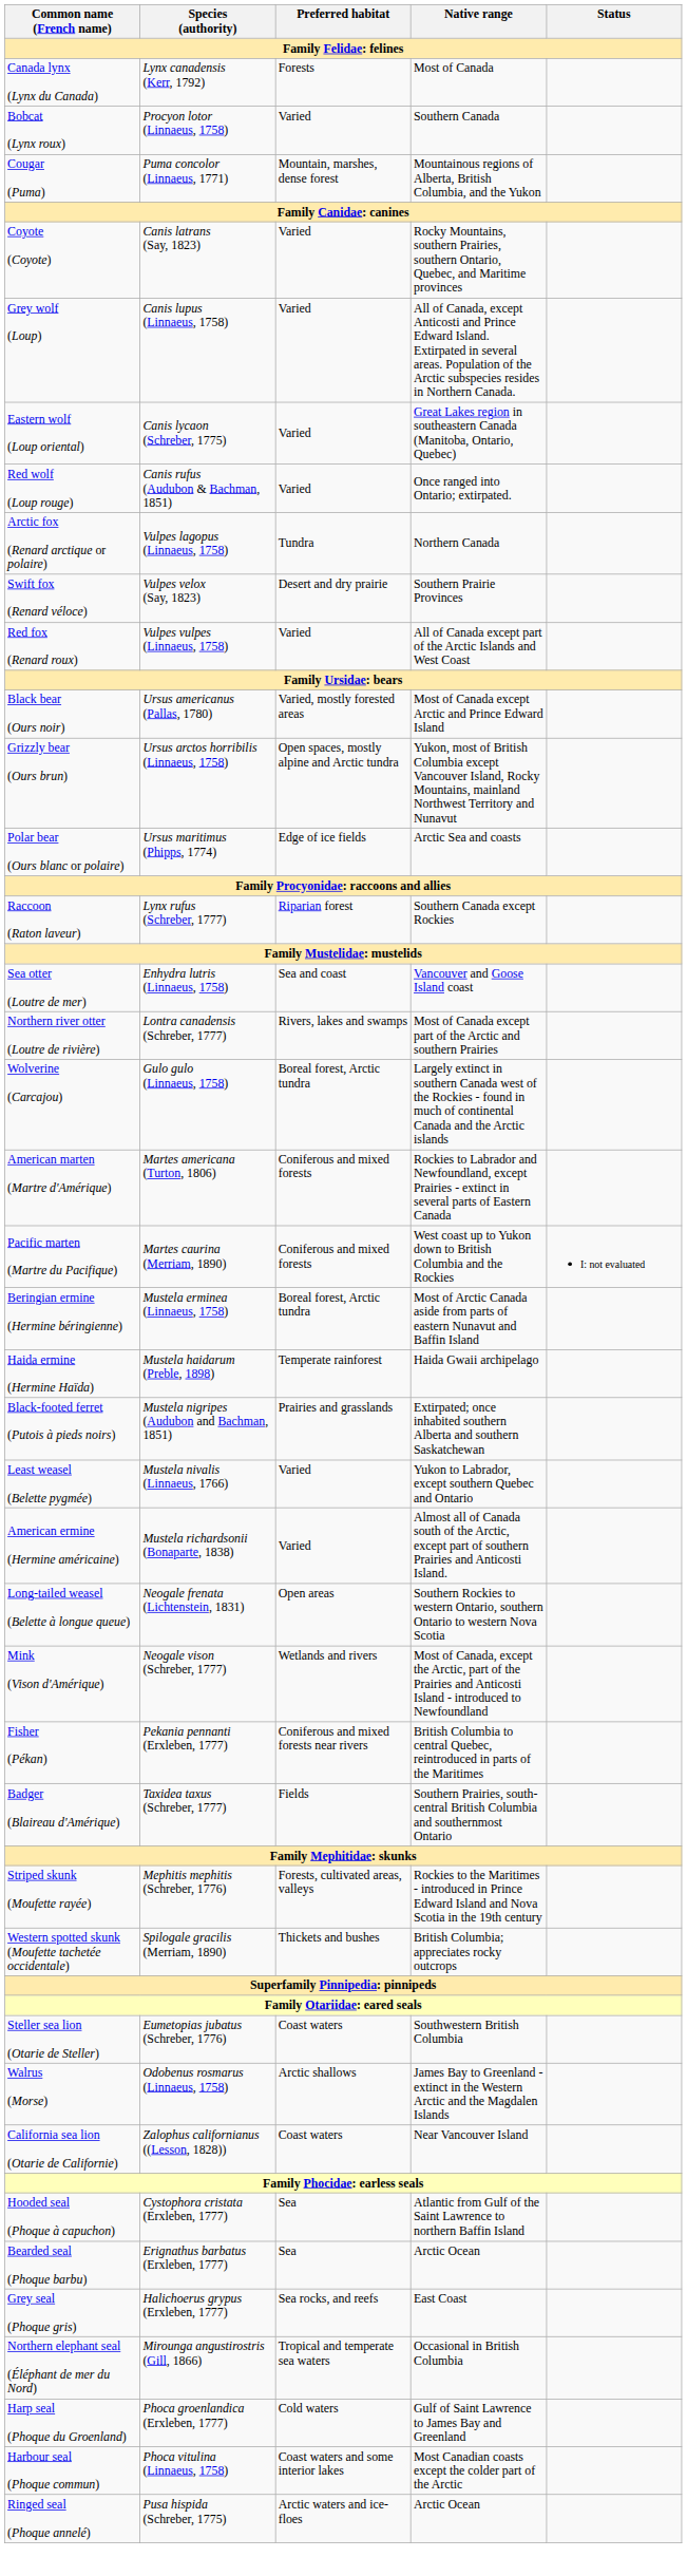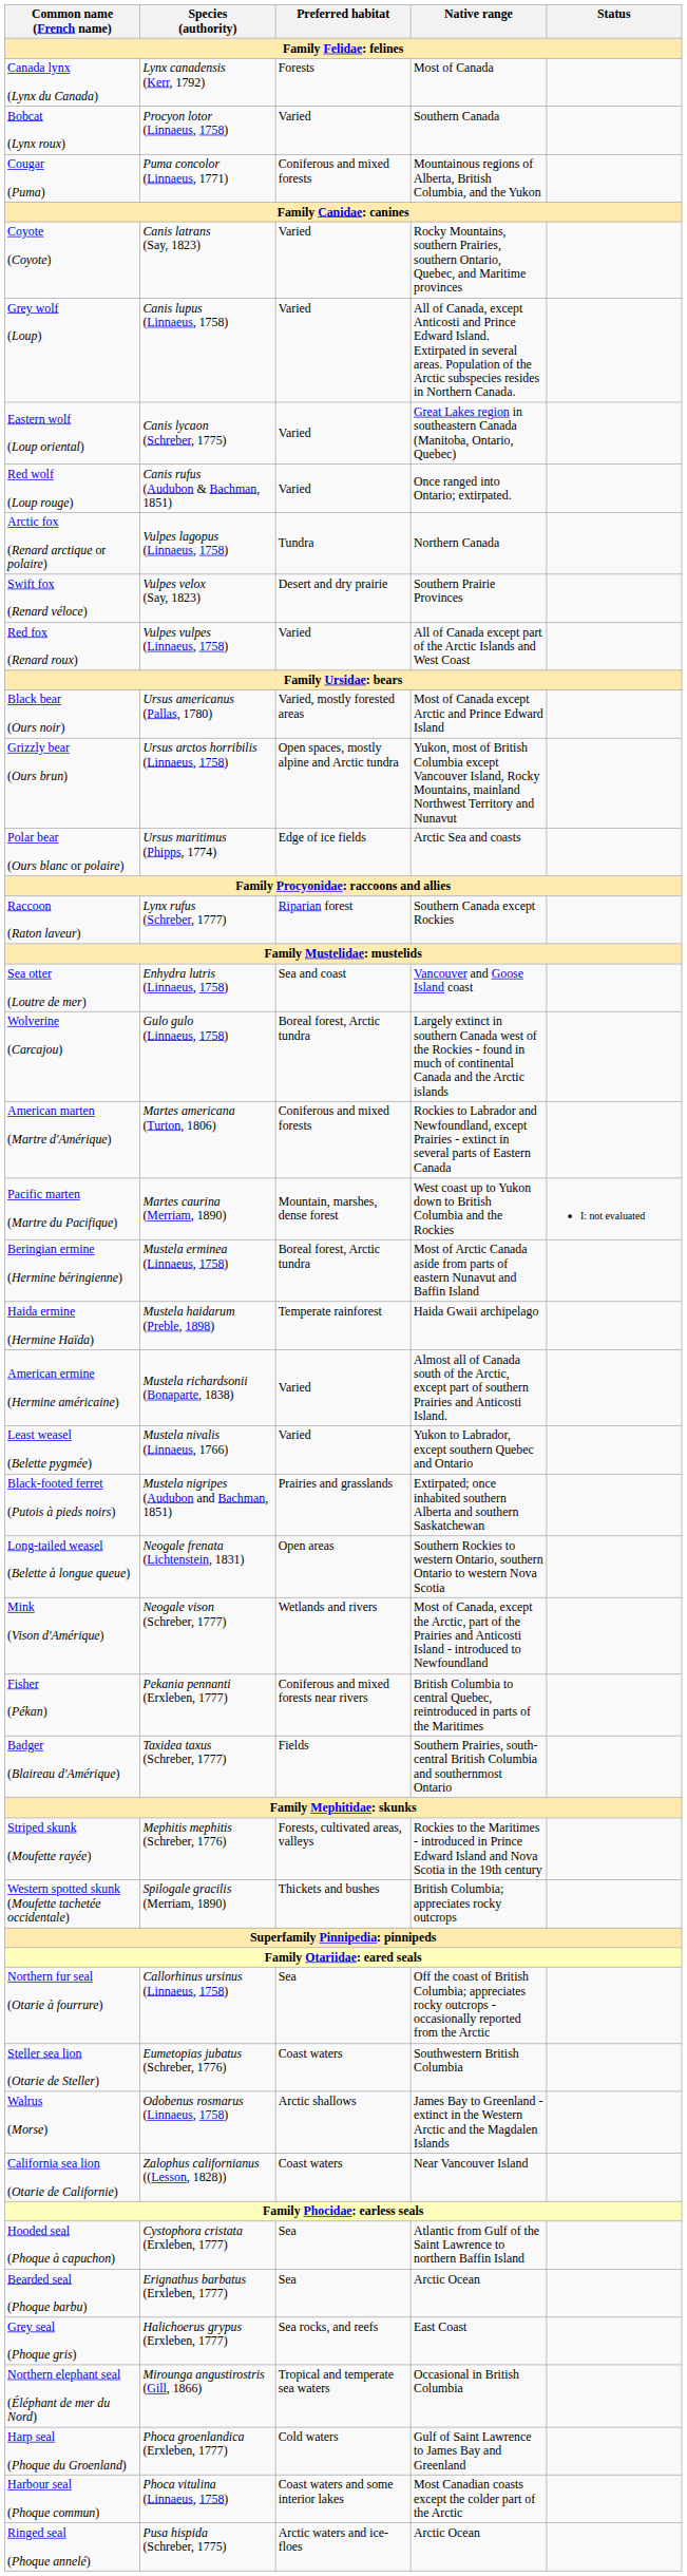Cougar (Puma) | Preferred habitat: Mountain, marshes, dense forest -> Coniferous and mixed forests
- row: Northern river otter (Loutre de rivière) | Lontra canadensis (Schreber, 1777) | Rivers, lakes and swamps | Most of Canada except part of the Arctic and southern Prairies
Pacific marten (Martre du Pacifique) | Preferred habitat: Coniferous and mixed forests -> Mountain, marshes, dense forest
rows swapped: Black-footed ferret (Putois à pieds noirs) <-> American ermine (Hermine américaine)
+ row: Northern fur seal (Otarie à fourrure) | Callorhinus ursinus (Linnaeus, 1758) | Sea | Off the coast of British Columbia; appreciates rocky outcrops - occasionally reported from the Arctic
